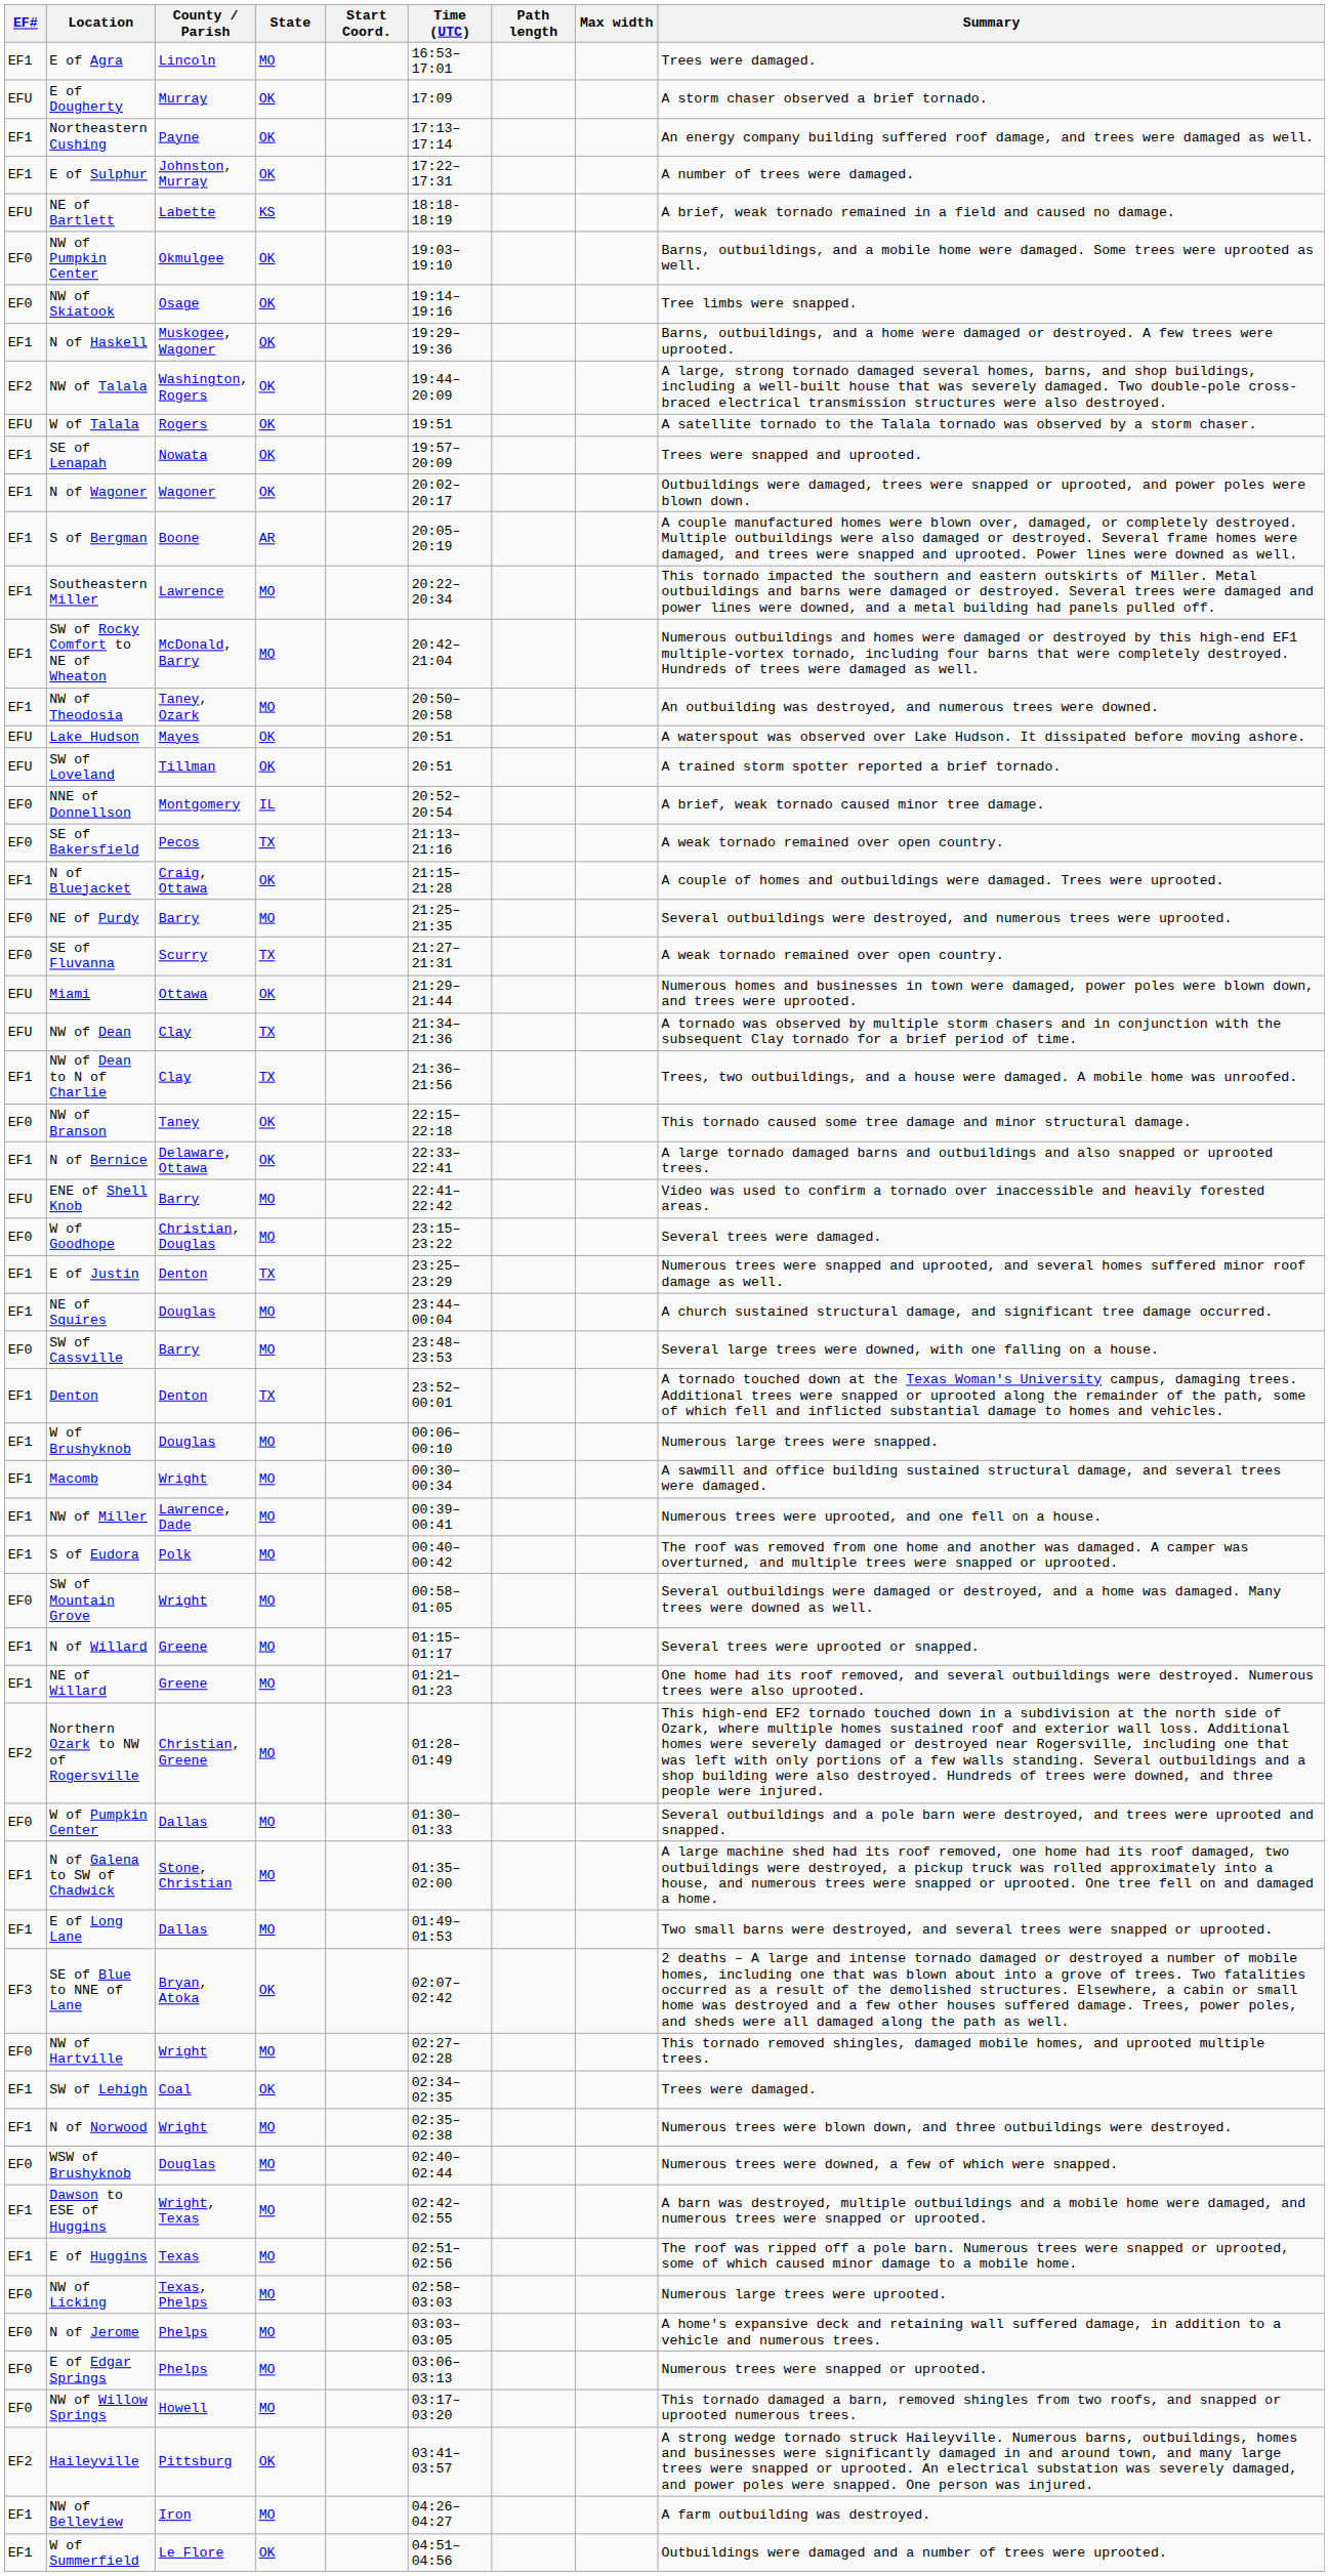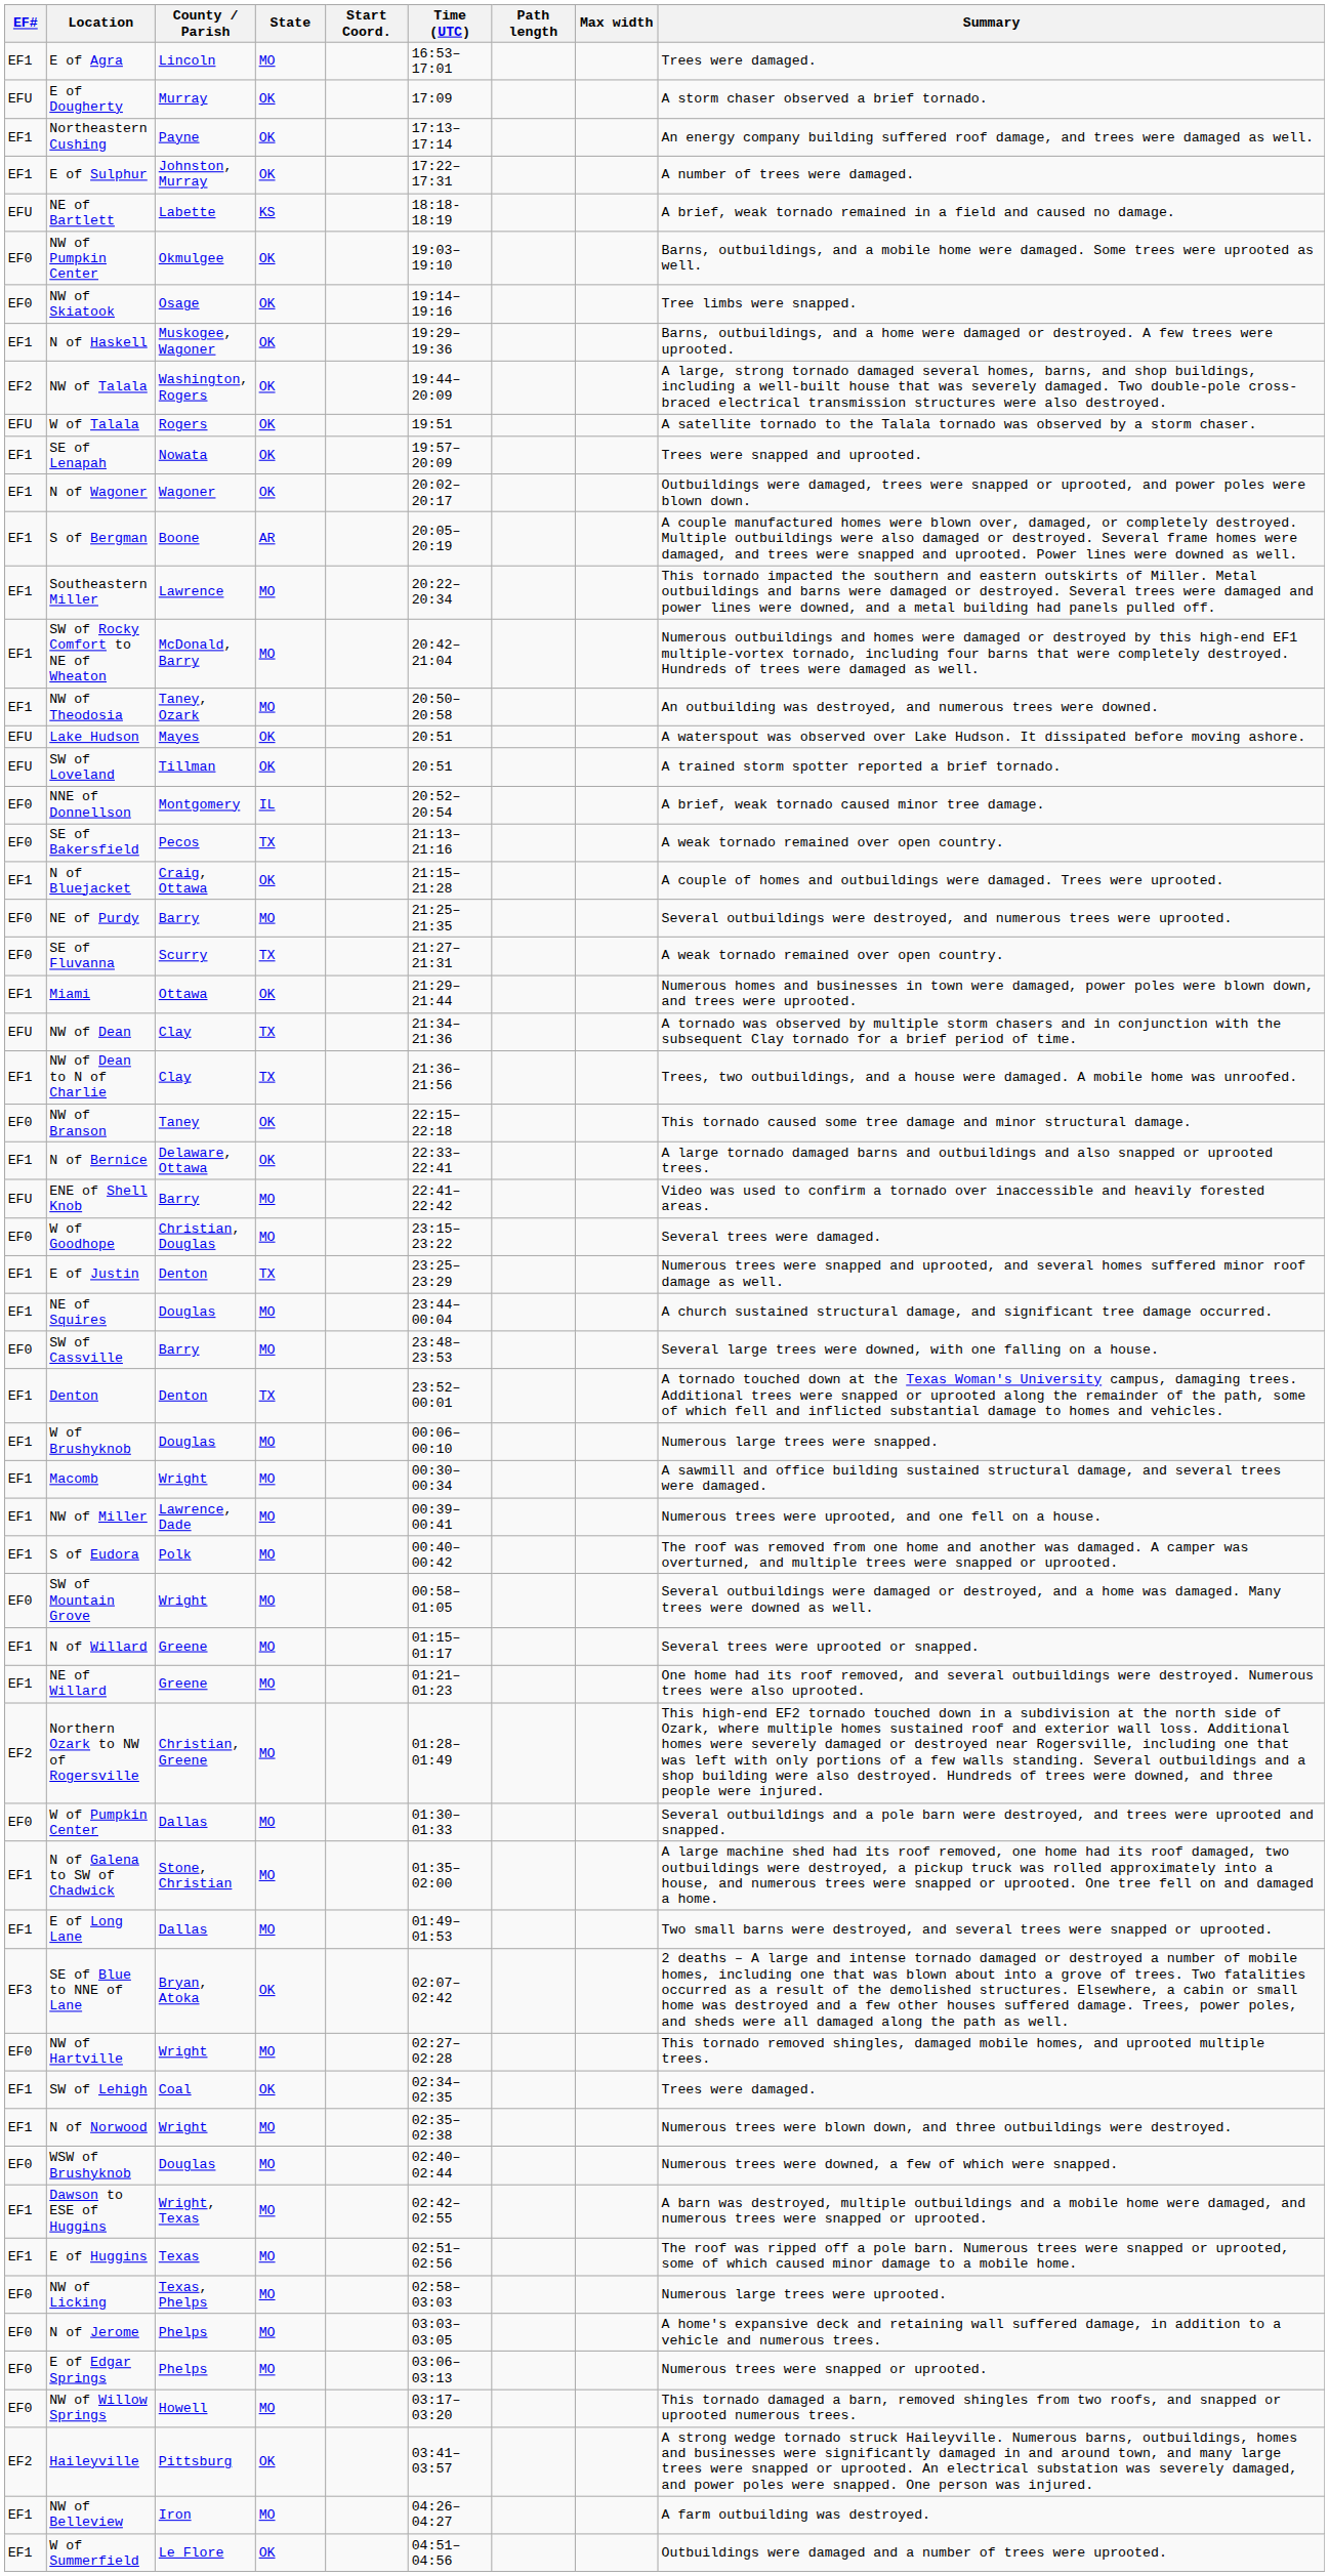Miami | EF#: EFU -> EF1
